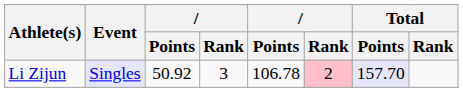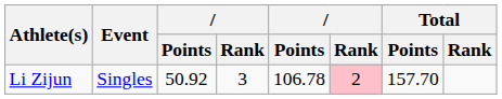Li Zijun | Event: lavender background -> no background
Li Zijun | Total / Points: lavender background -> no background
